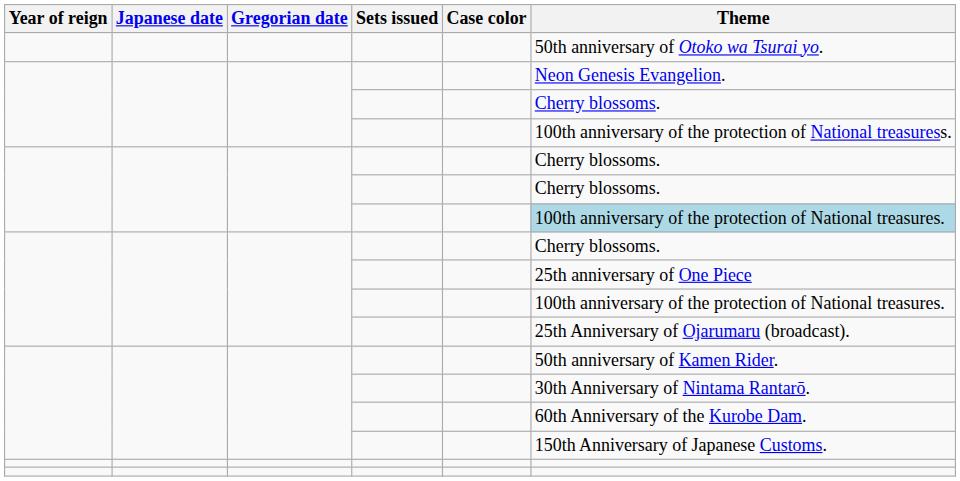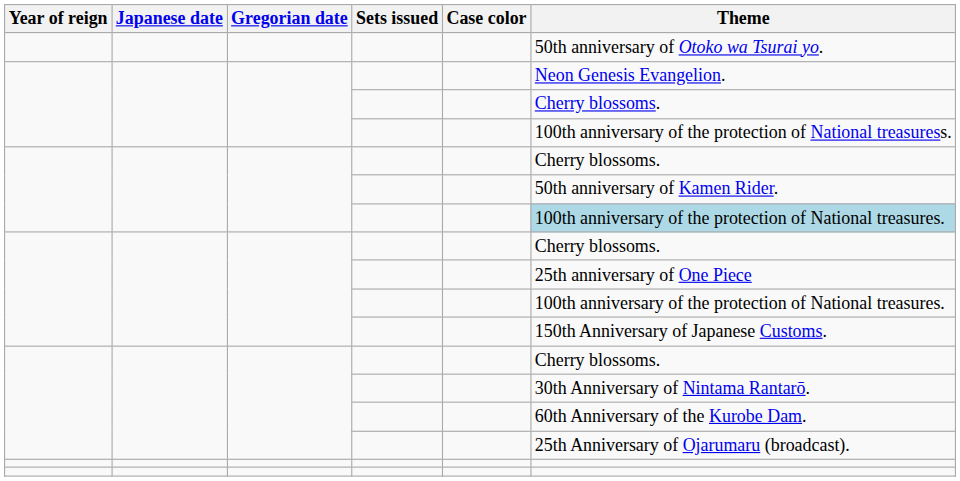row 7 | Theme: Cherry blossoms. -> 50th anniversary of Kamen Rider.
row 12 | Theme: 25th Anniversary of Ojarumaru (broadcast). -> 150th Anniversary of Japanese Customs.
row 13 | Theme: 50th anniversary of Kamen Rider. -> Cherry blossoms.
row 16 | Theme: 150th Anniversary of Japanese Customs. -> 25th Anniversary of Ojarumaru (broadcast).
